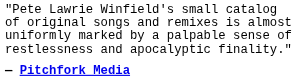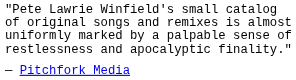row 2 | column 1: bold -> normal
